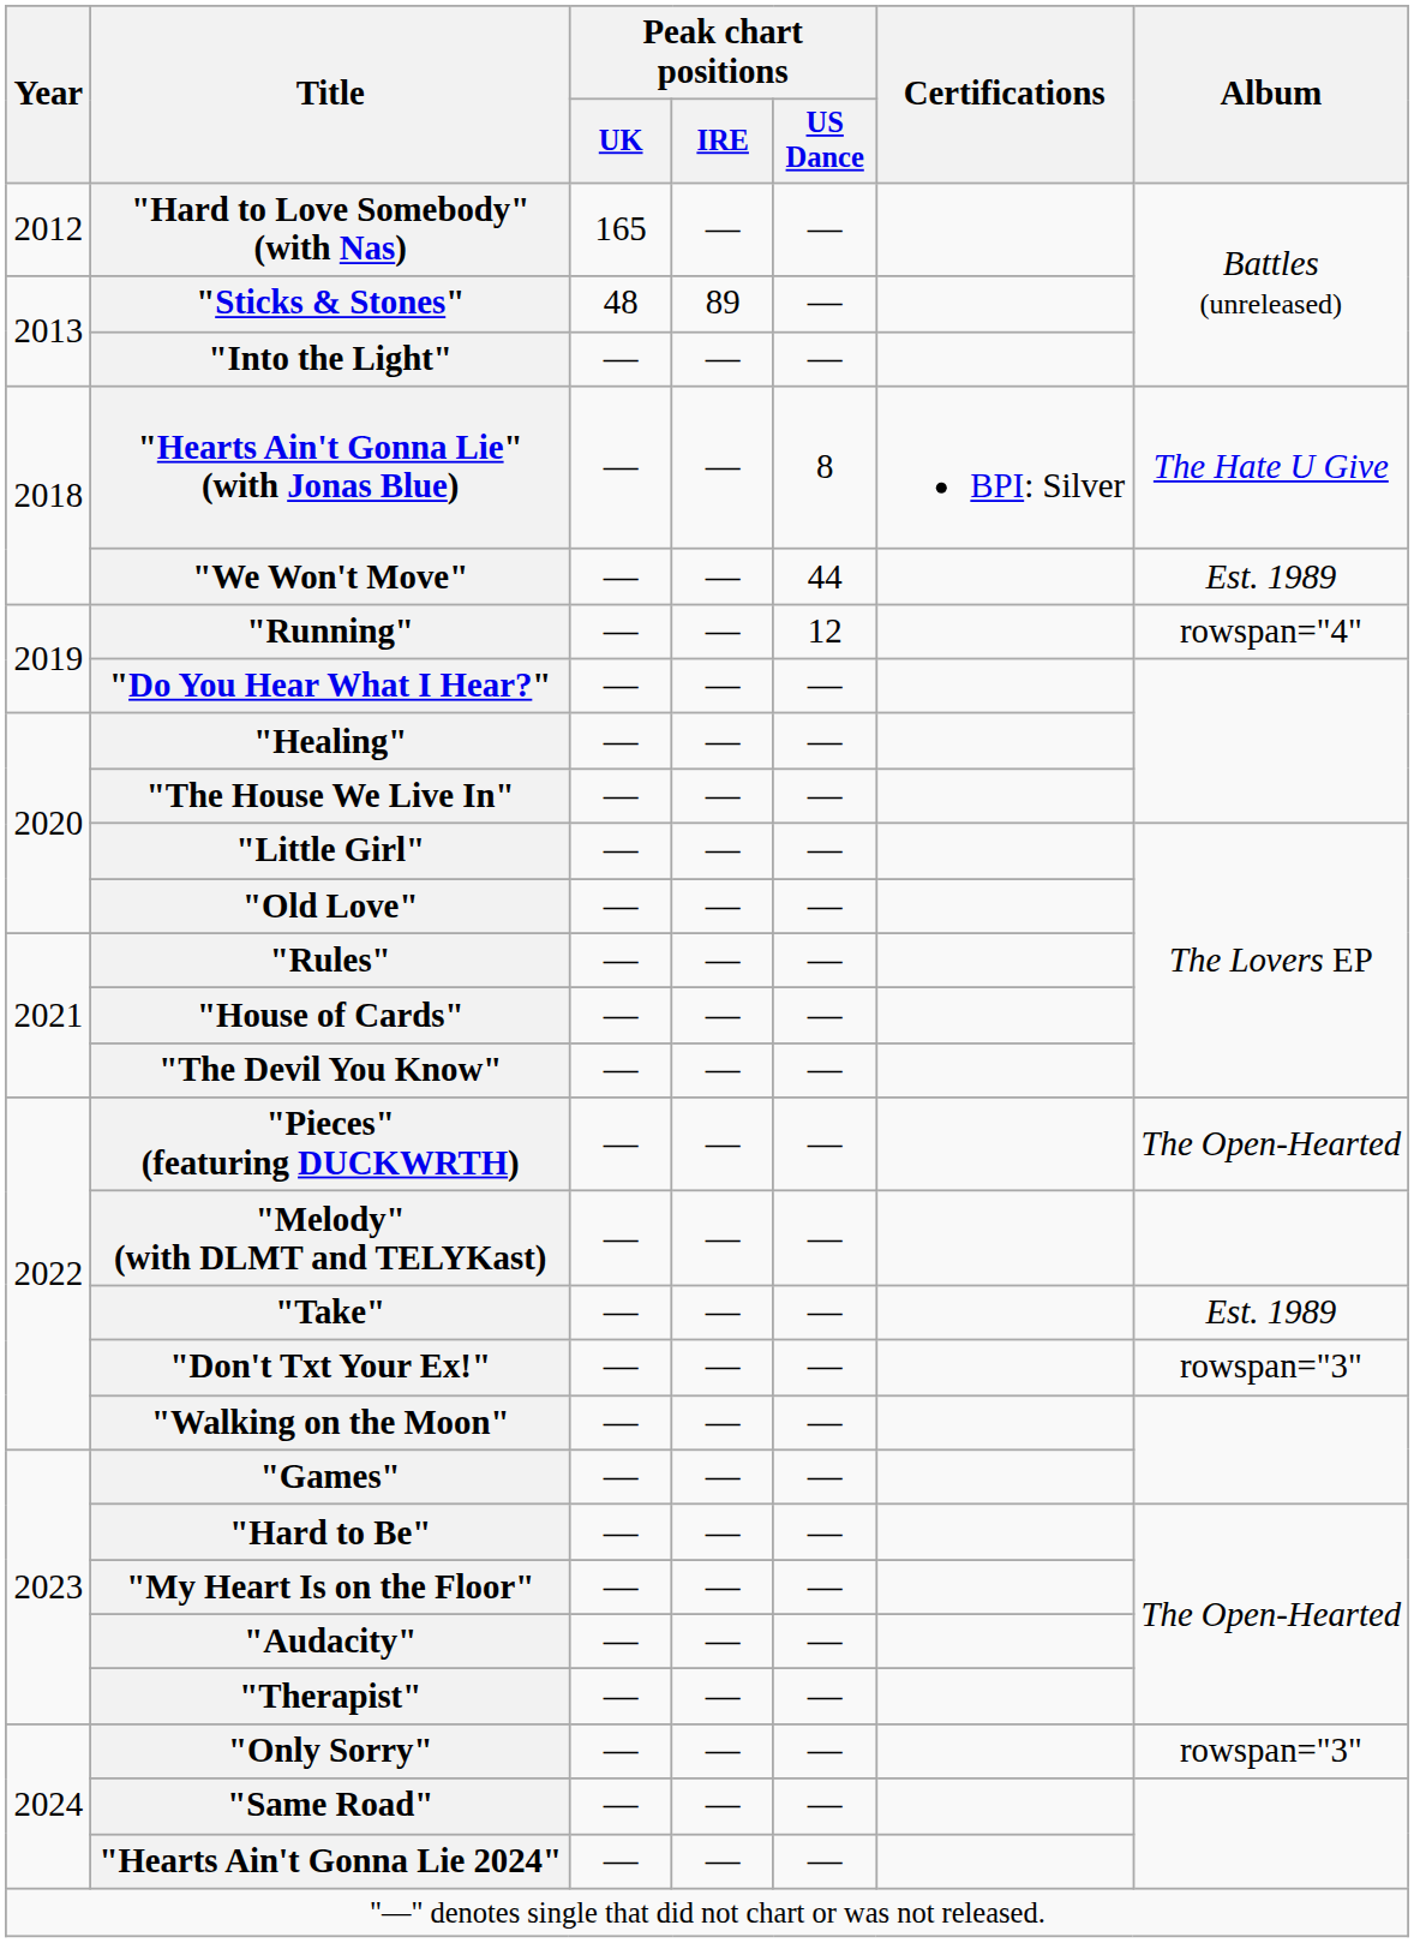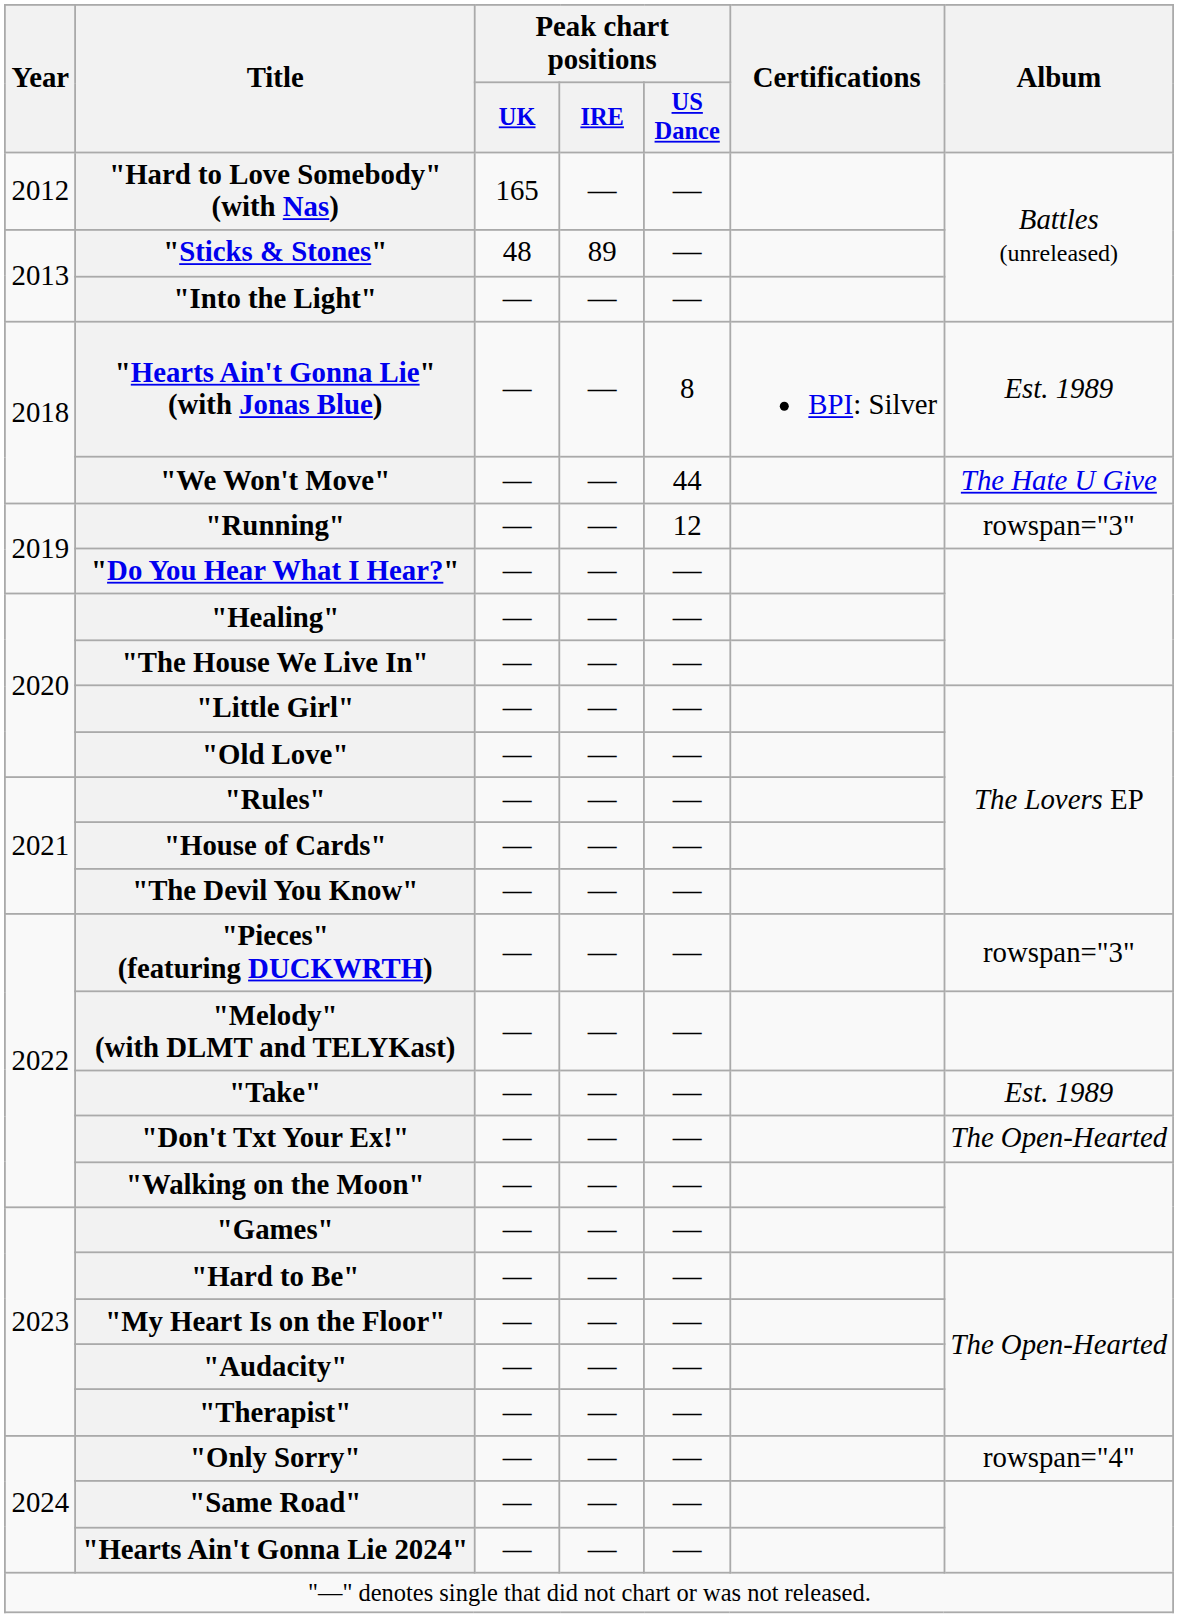"Hearts Ain't Gonna Lie" (with Jonas Blue) | Album: The Hate U Give -> Est. 1989
"We Won't Move" | Album: Est. 1989 -> The Hate U Give
"Running" | Album: rowspan="4" -> rowspan="3"
"Pieces" (featuring DUCKWRTH) | Album: The Open-Hearted -> rowspan="3"
"Don't Txt Your Ex!" | Album: rowspan="3" -> The Open-Hearted
"Only Sorry" | Album: rowspan="3" -> rowspan="4"
